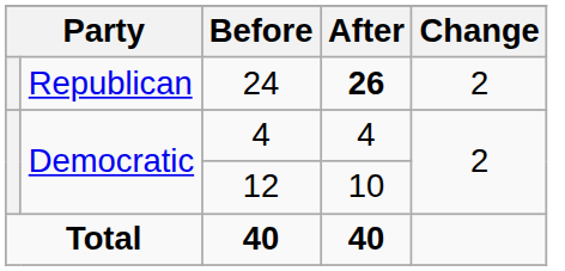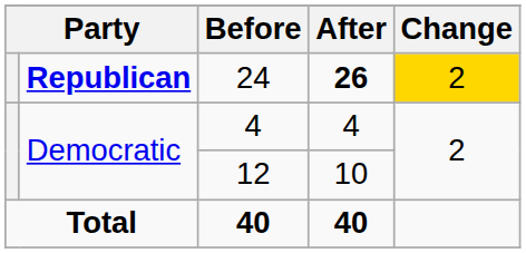24 | column 2: normal -> bold
24 | Change: no background -> gold background
